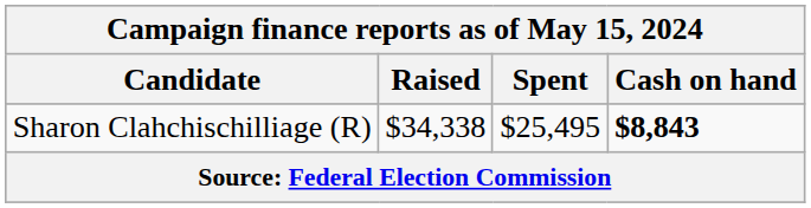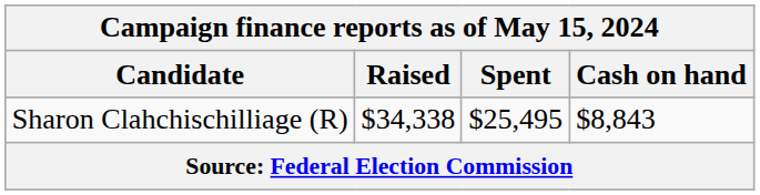Sharon Clahchischilliage (R) | Cash on hand: bold -> normal
